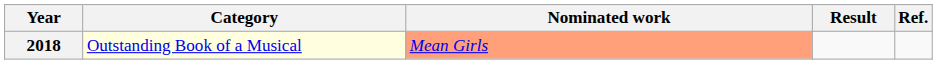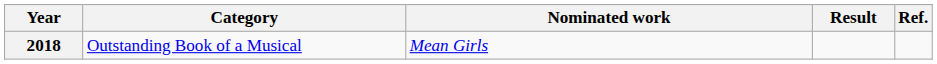row 2 | Category: lightyellow background -> no background
row 2 | Nominated work: lightsalmon background -> no background
